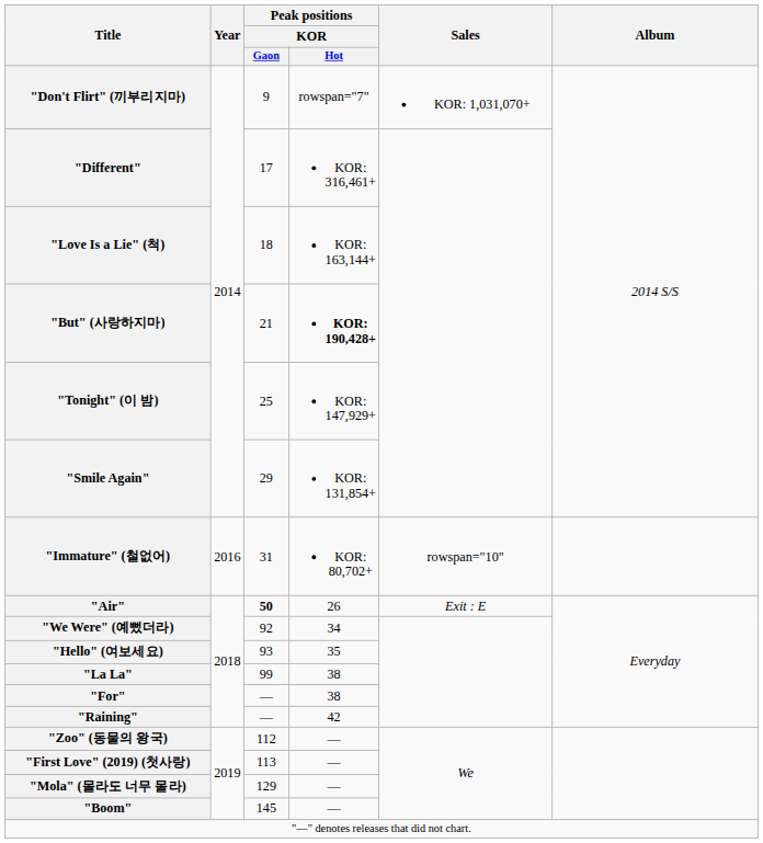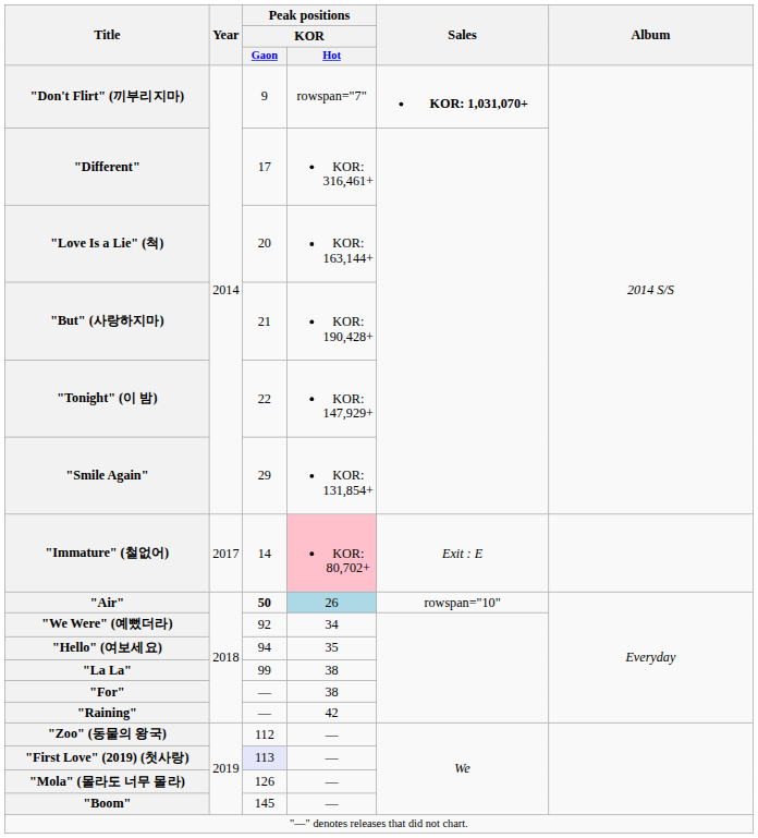"Don't Flirt" (끼부리지마) | Sales: normal -> bold
"Love Is a Lie" (척) | Peak positions / KOR / Gaon: 18 -> 20
"But" (사랑하지마) | Peak positions / KOR / Hot: bold -> normal
"Tonight" (이 밤) | Peak positions / KOR / Gaon: 25 -> 22
"Immature" (철없어) | Year: 2016 -> 2017
"Immature" (철없어) | Peak positions / KOR / Gaon: 31 -> 14
"Immature" (철없어) | Peak positions / KOR / Hot: no background -> pink background
"Immature" (철없어) | Sales: rowspan="10" -> Exit : E
"Air" | Peak positions / KOR / Hot: no background -> lightblue background
"Air" | Sales: Exit : E -> rowspan="10"
"Hello" (여보세요) | Peak positions / KOR / Gaon: 93 -> 94
"First Love" (2019) (첫사랑) | Peak positions / KOR / Gaon: no background -> lavender background
"Mola" (몰라도 너무 몰라) | Peak positions / KOR / Gaon: 129 -> 126
